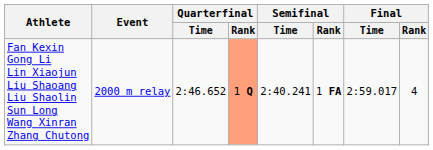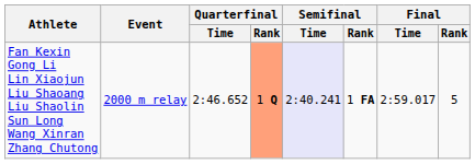row 3 | Semifinal / Time: no background -> lavender background
row 3 | Final / Rank: 4 -> 5
